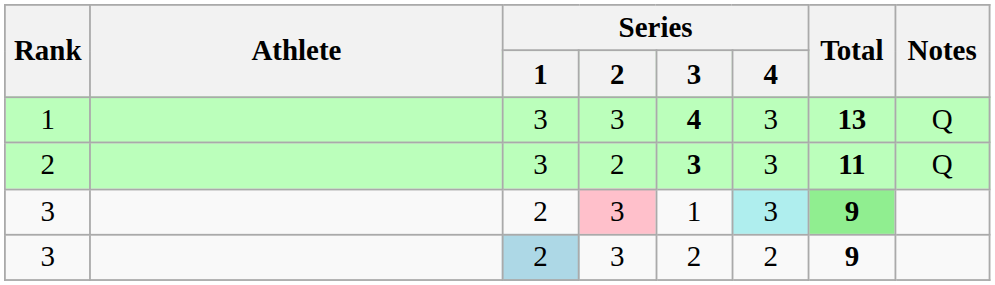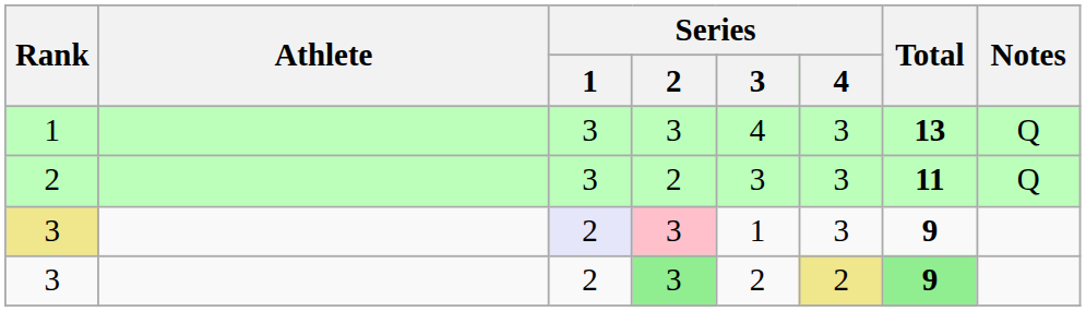row 3 | Series / 3: bold -> normal
row 4 | Series / 3: bold -> normal
row 5 | Rank: no background -> khaki background
row 5 | Series / 1: no background -> lavender background
row 5 | Series / 4: paleturquoise background -> no background
row 5 | Total: lightgreen background -> no background
row 6 | Series / 1: lightblue background -> no background
row 6 | Series / 2: no background -> lightgreen background
row 6 | Series / 4: no background -> khaki background
row 6 | Total: no background -> lightgreen background
